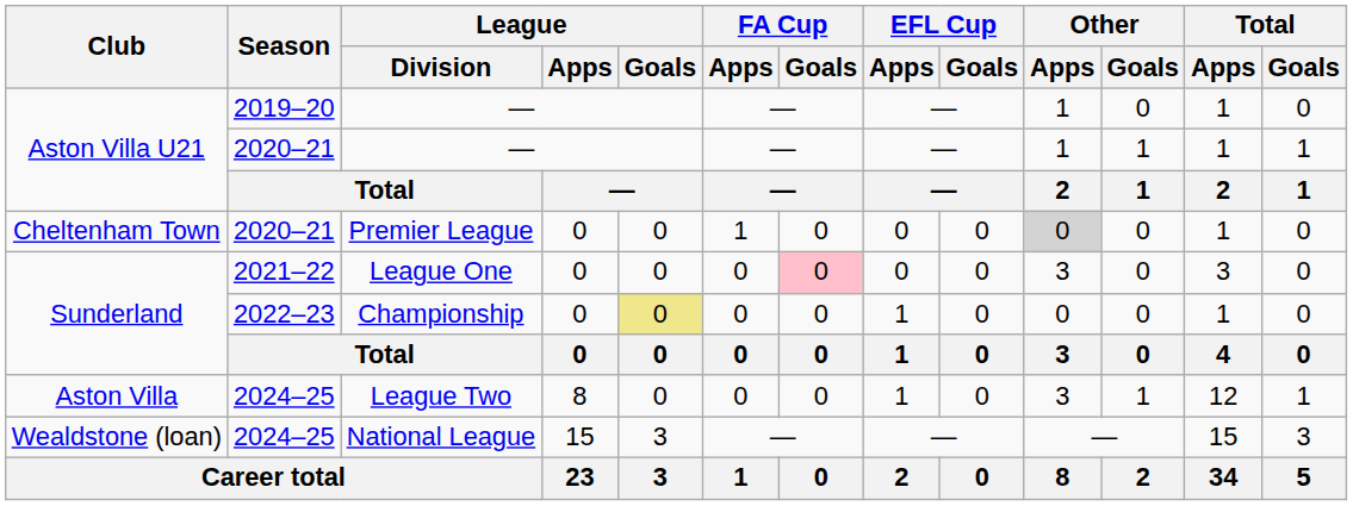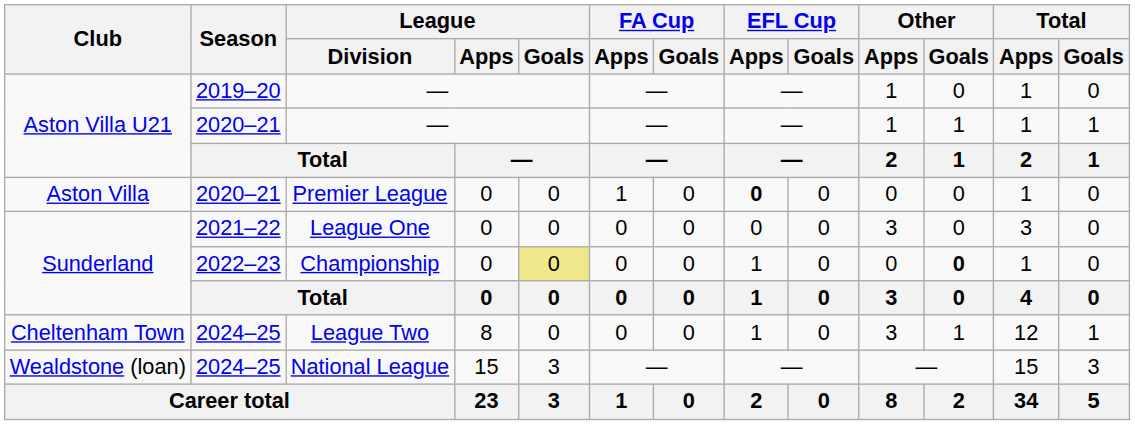Premier League | Club: Cheltenham Town -> Aston Villa
Premier League | EFL Cup / Apps: normal -> bold
Premier League | Other / Apps: lightgrey background -> no background
League One | FA Cup / Goals: pink background -> no background
Championship | Other / Goals: normal -> bold
League Two | Club: Aston Villa -> Cheltenham Town
